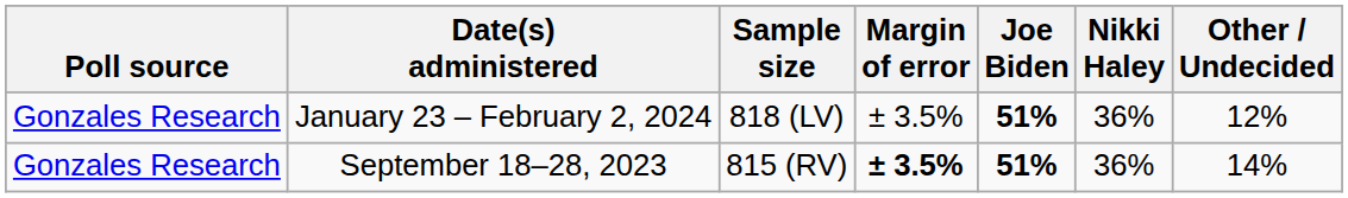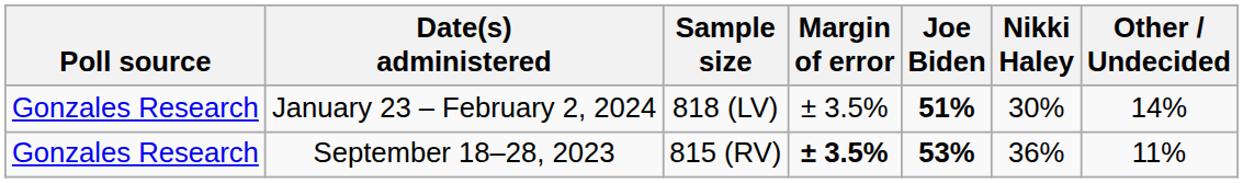January 23 – February 2, 2024 | Nikki Haley: 36% -> 30%
January 23 – February 2, 2024 | Other / Undecided: 12% -> 14%
September 18–28, 2023 | Joe Biden: 51% -> 53%
September 18–28, 2023 | Other / Undecided: 14% -> 11%
